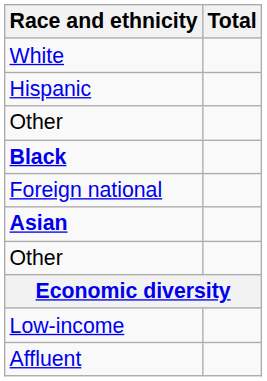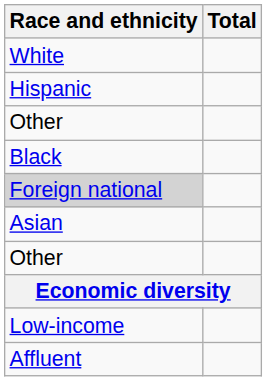Black | Race and ethnicity: bold -> normal
Foreign national | Race and ethnicity: no background -> lightgrey background
Asian | Race and ethnicity: bold -> normal
